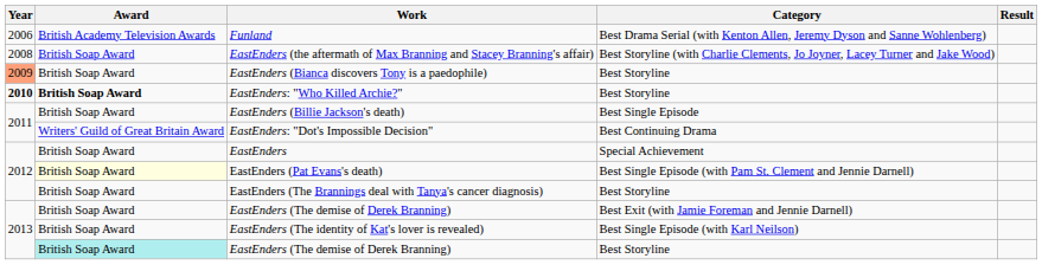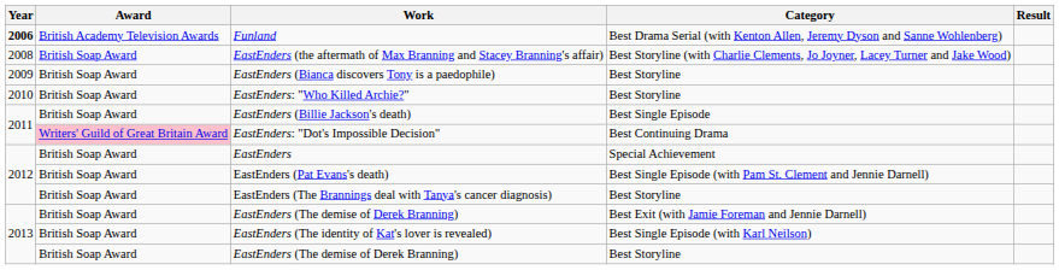Funland | Year: normal -> bold
EastEnders (Bianca discovers Tony is a paedophile) | Year: lightsalmon background -> no background
EastEnders: "Who Killed Archie?" | Year: bold -> normal
EastEnders: "Who Killed Archie?" | Award: bold -> normal
EastEnders: "Dot's Impossible Decision" | Award: no background -> pink background
EastEnders (Pat Evans's death) | Award: lightyellow background -> no background
EastEnders (The demise of Derek Branning) / Best Storyline | Award: paleturquoise background -> no background
